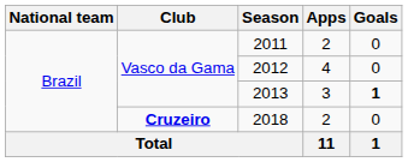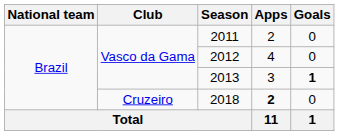2018 | Club: bold -> normal
2018 | Apps: normal -> bold
